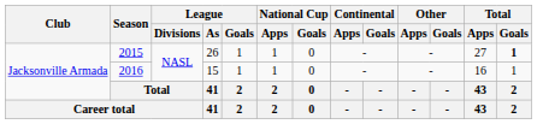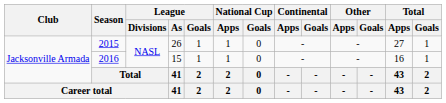2015 | Total / Goals: bold -> normal
